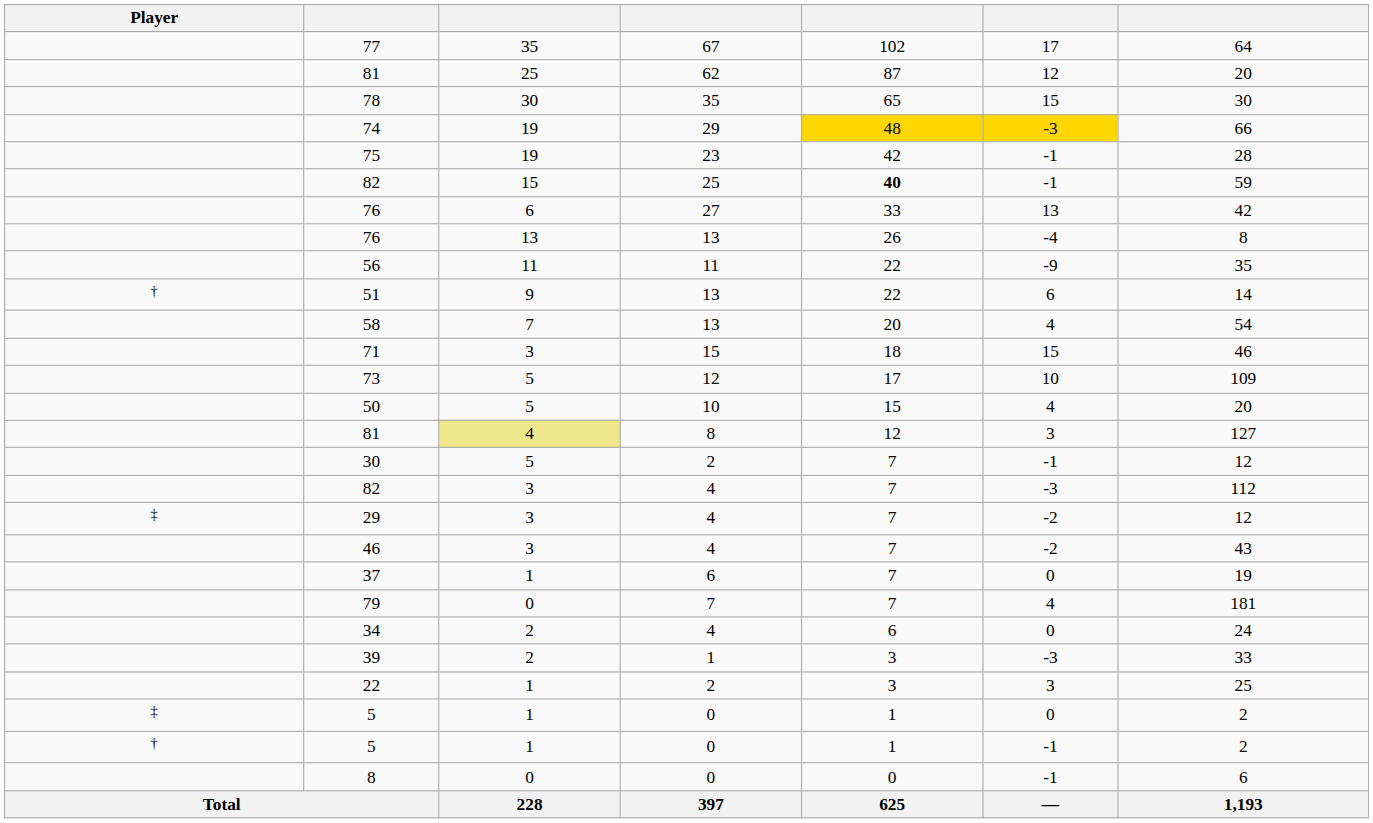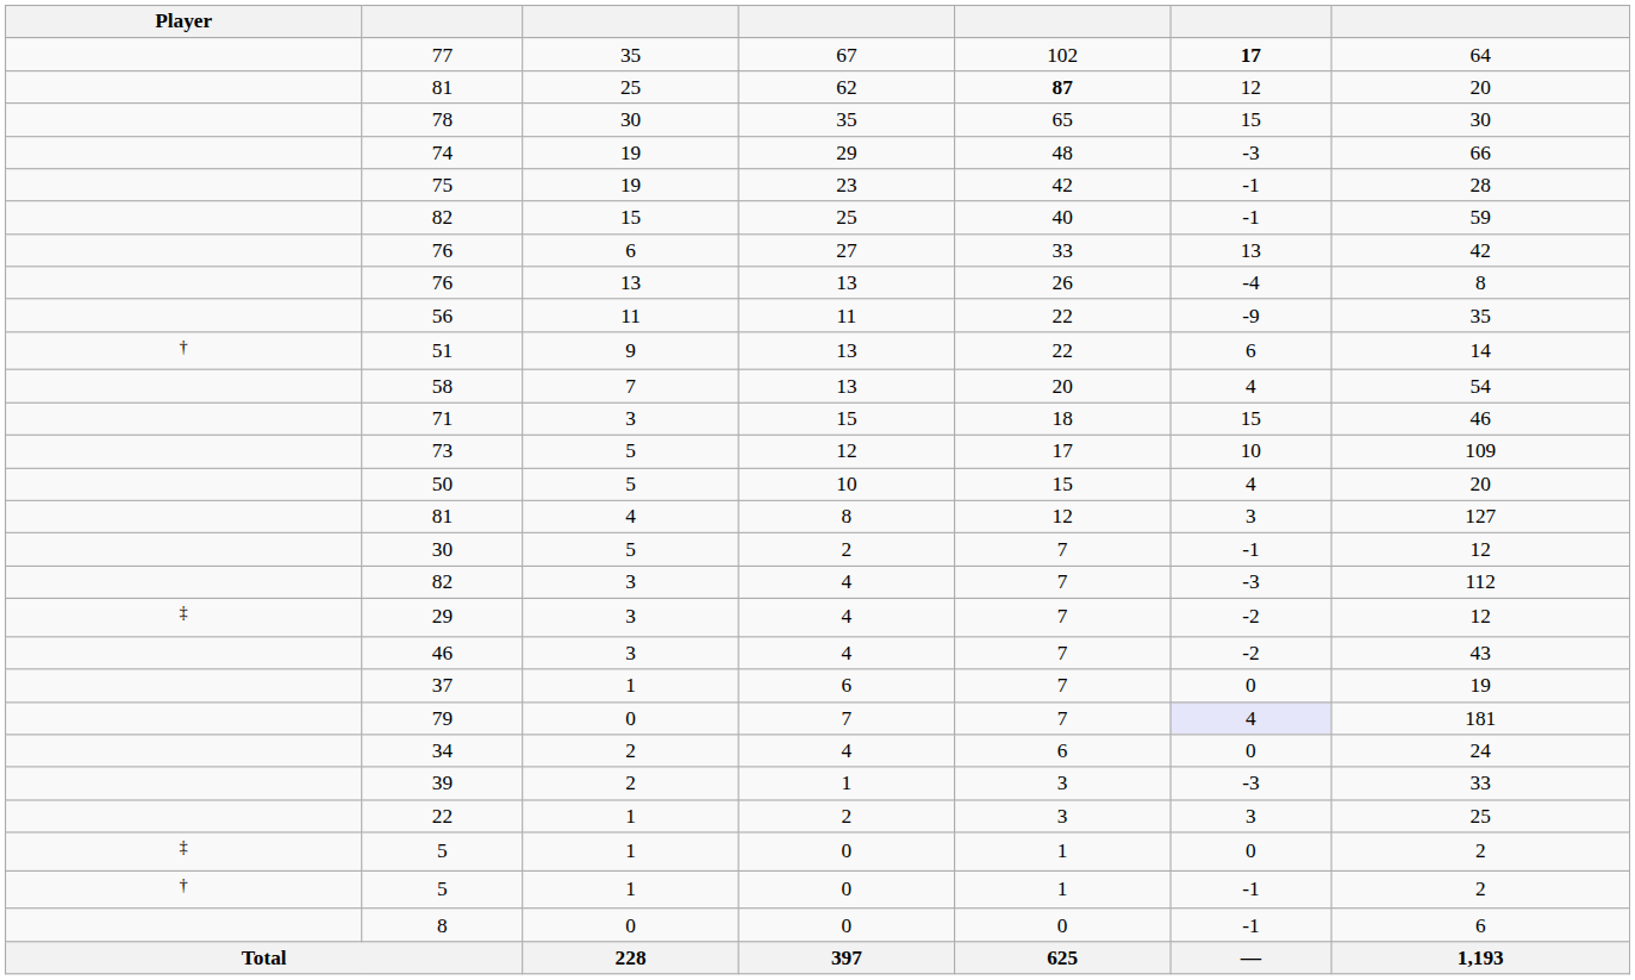77 | column 6: normal -> bold
81 / 62 | column 5: normal -> bold
74 | column 5: gold background -> no background
74 | column 6: gold background -> no background
82 / 25 | column 5: bold -> normal
81 / 8 | column 3: khaki background -> no background
79 | column 6: no background -> lavender background
